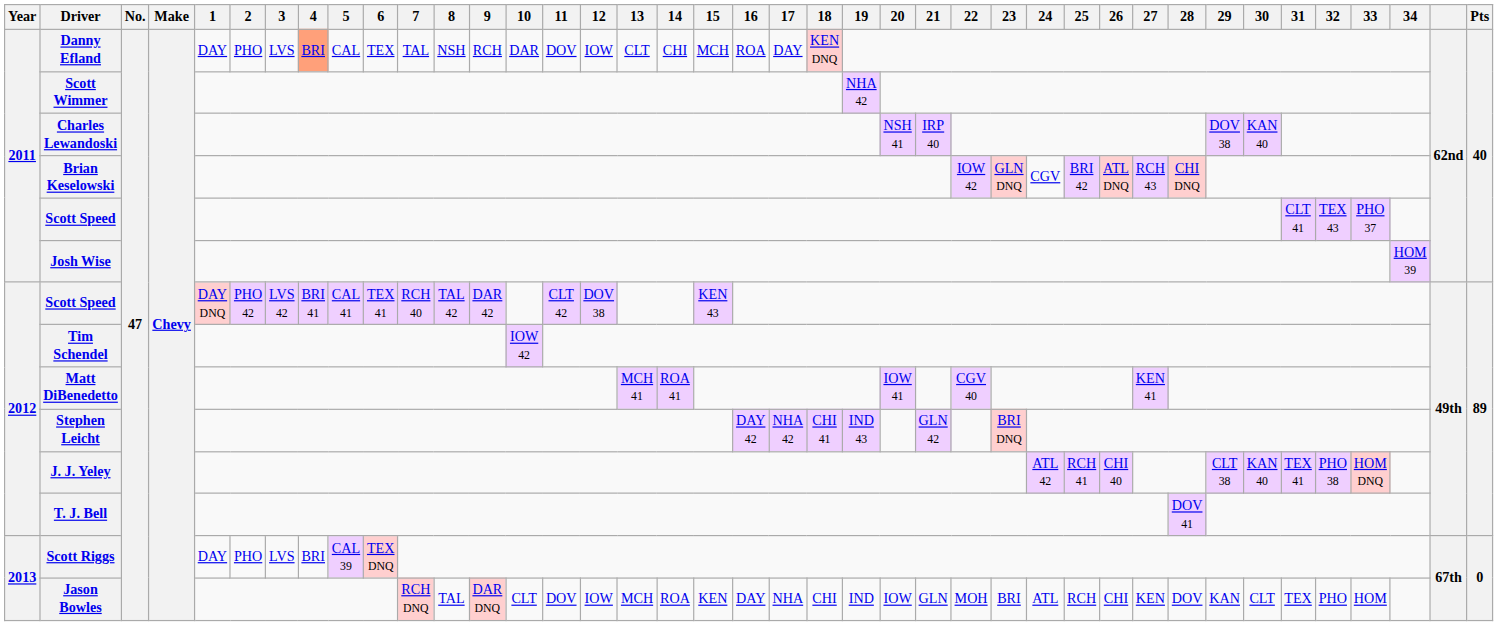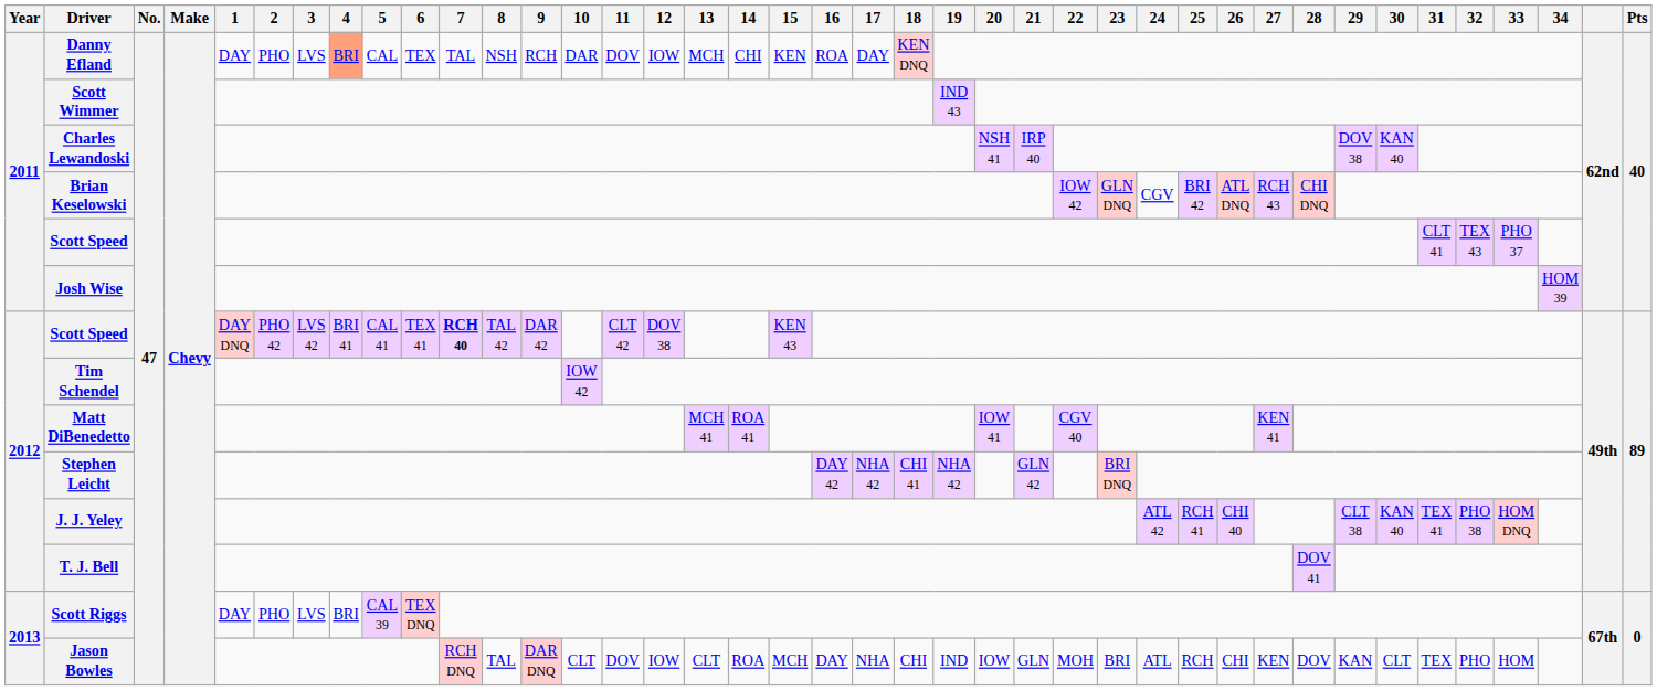Danny Efland | 13: CLT -> MCH
Danny Efland | 15: MCH -> KEN
Scott Wimmer | 19: NHA 42 -> IND 43
2012 / Scott Speed | 7: normal -> bold
Stephen Leicht | 19: IND 43 -> NHA 42
Jason Bowles | 13: MCH -> CLT
Jason Bowles | 15: KEN -> MCH
